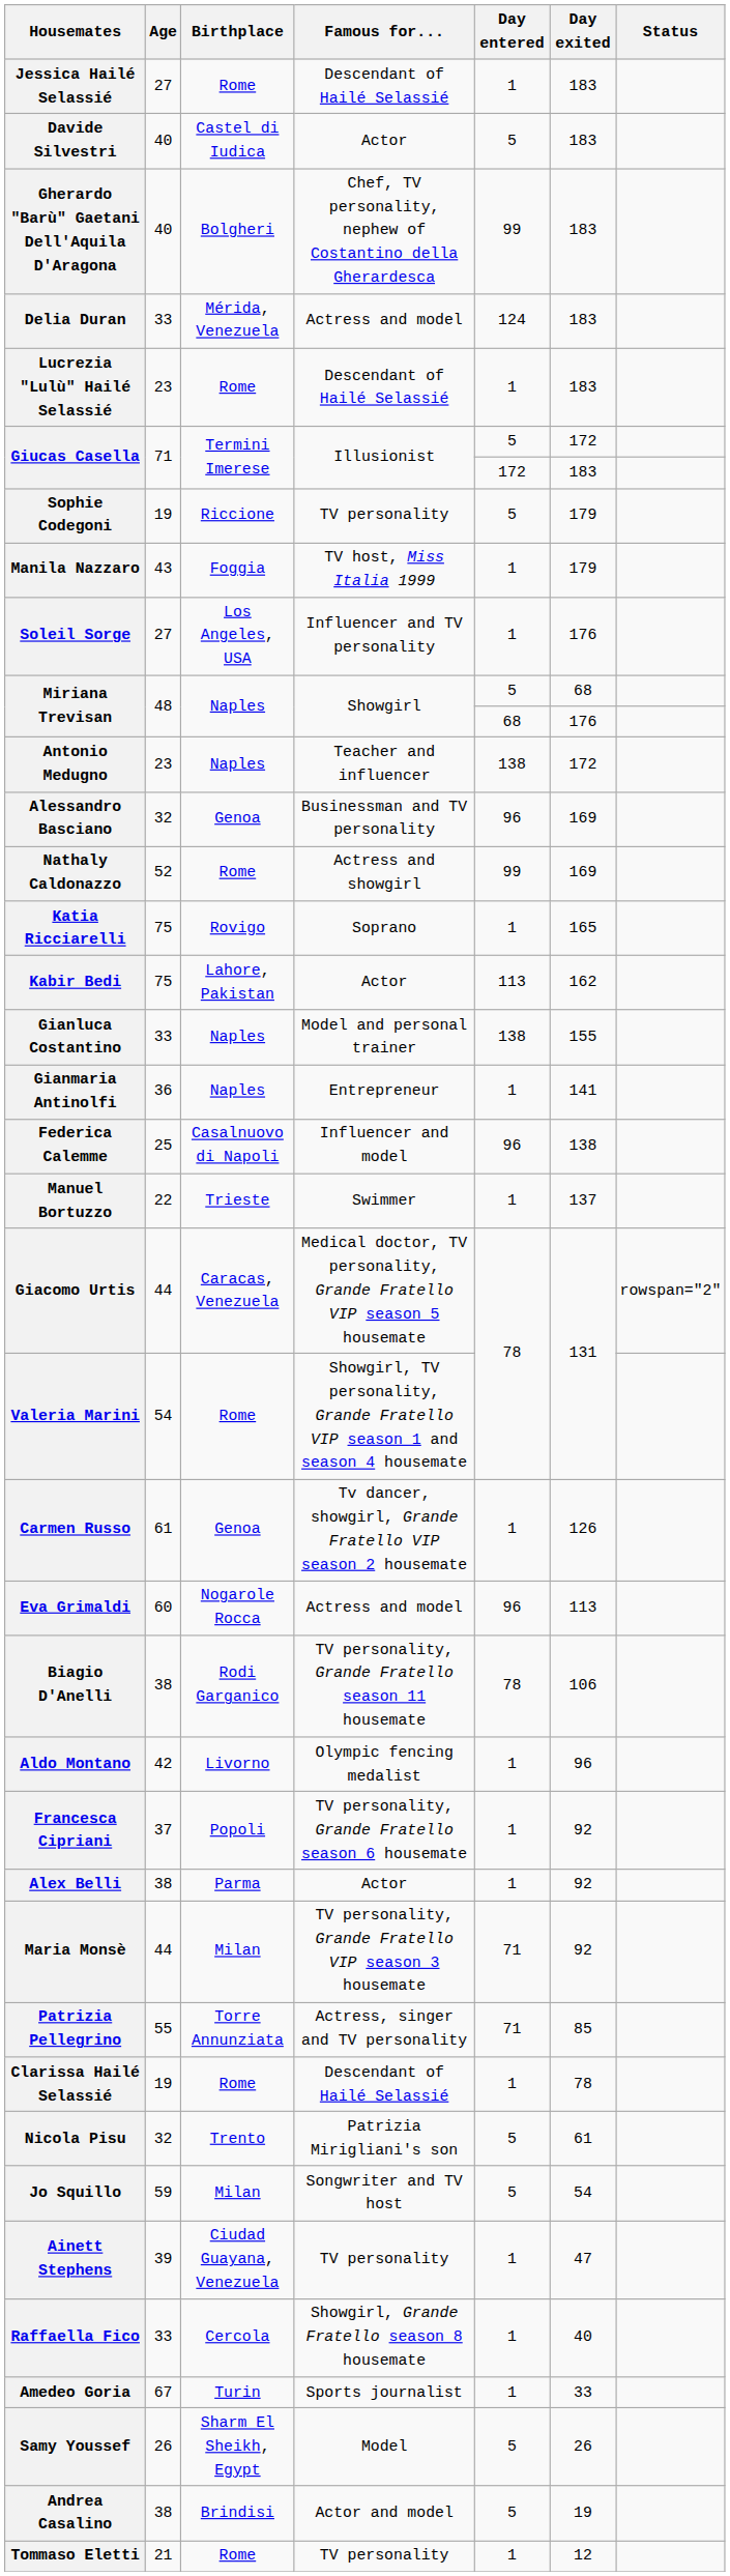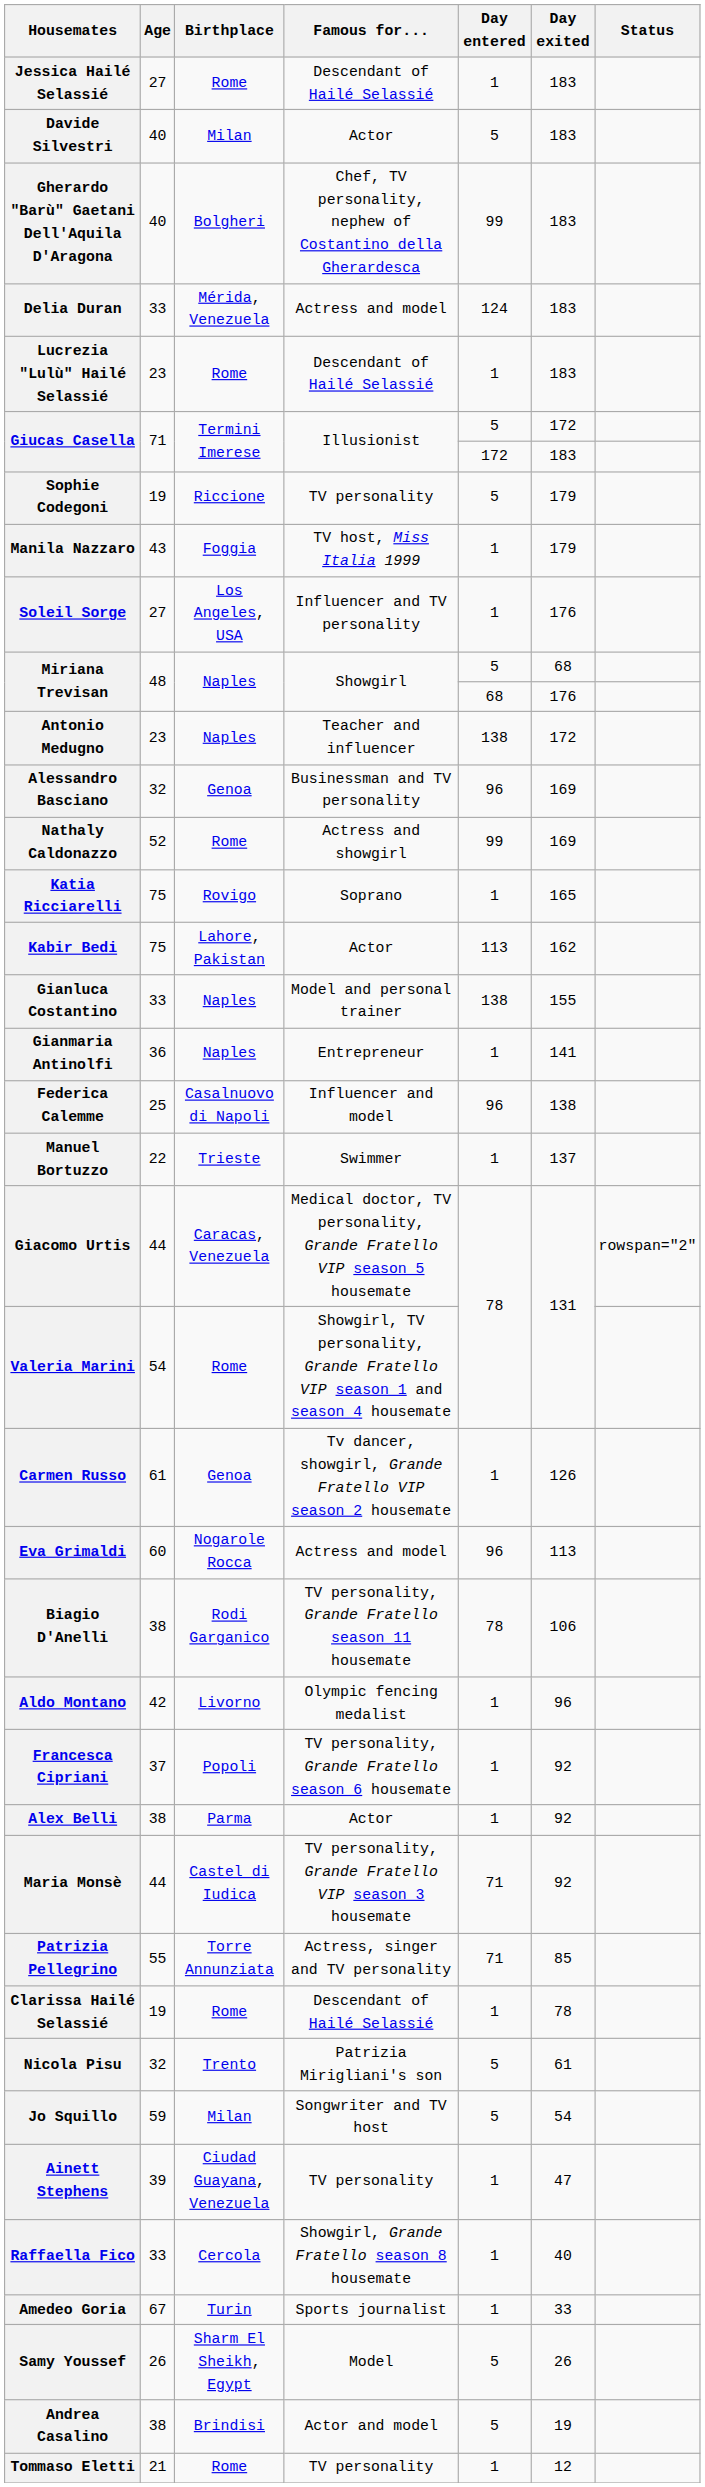Davide Silvestri | Birthplace: Castel di Iudica -> Milan
Maria Monsè | Birthplace: Milan -> Castel di Iudica
